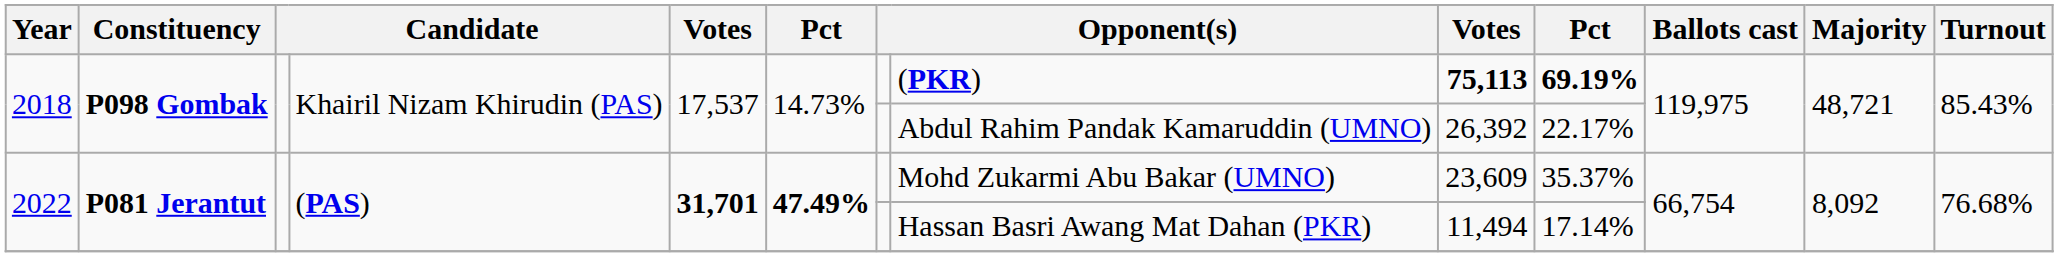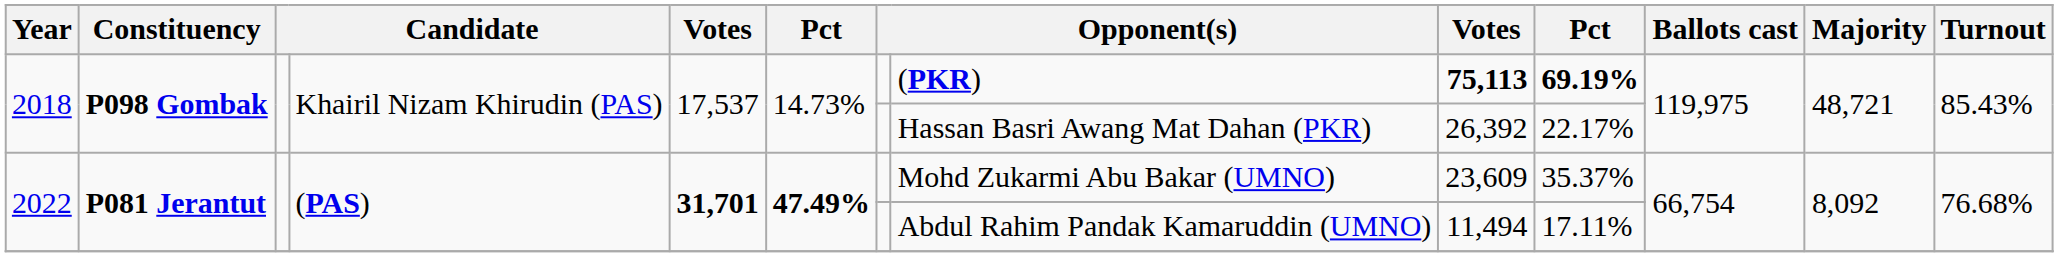row 3 | column 8: Abdul Rahim Pandak Kamaruddin (UMNO) -> Hassan Basri Awang Mat Dahan (PKR)
row 5 | column 8: Hassan Basri Awang Mat Dahan (PKR) -> Abdul Rahim Pandak Kamaruddin (UMNO)
row 5 | column 10: 17.14% -> 17.11%
